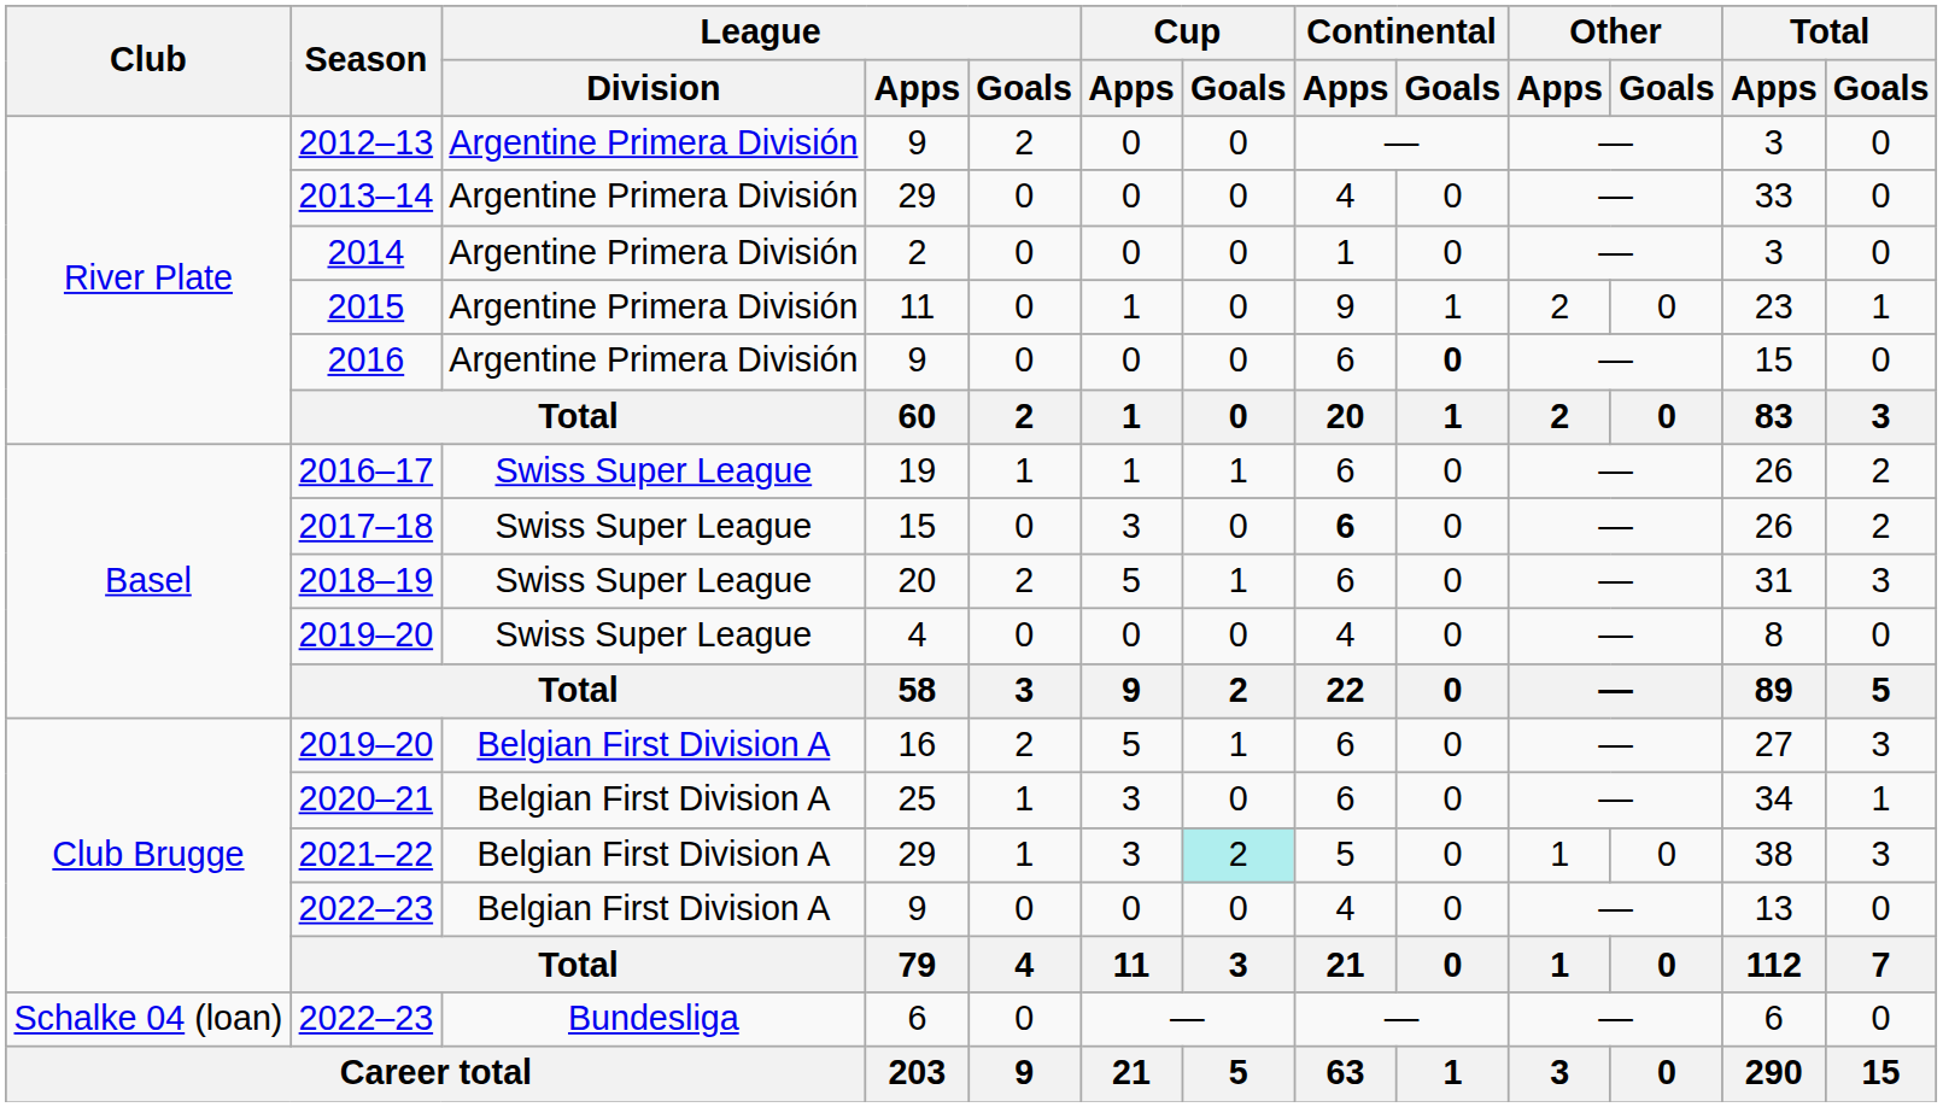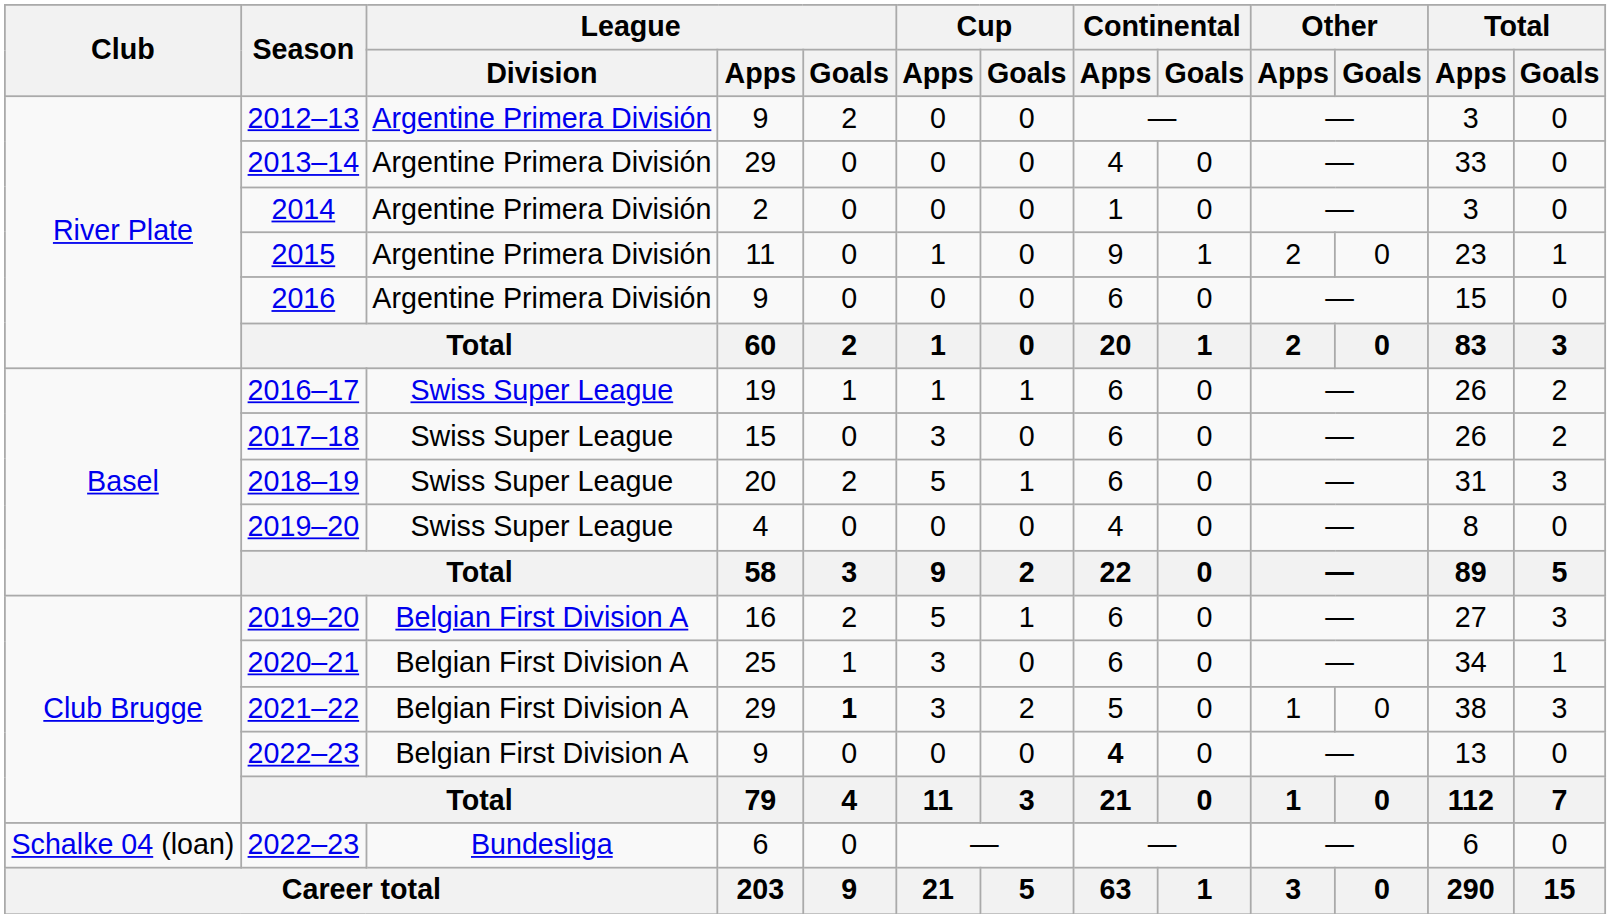2016 | Continental / Goals: bold -> normal
2017–18 | Continental / Apps: bold -> normal
2021–22 | League / Goals: normal -> bold
2021–22 | Cup / Goals: paleturquoise background -> no background
2022–23 / 9 | Continental / Apps: normal -> bold
